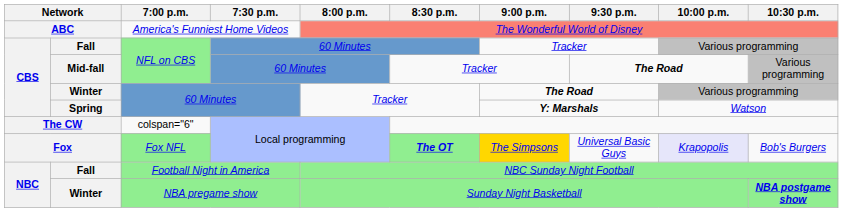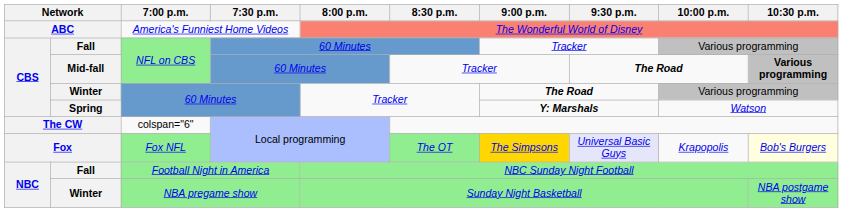Mid-fall | 10:30 p.m.: normal -> bold
Fox | 8:30 p.m.: bold -> normal
Fox | 9:30 p.m.: no background -> lavender background
Fox | 10:00 p.m.: lavender background -> no background
Fox | 10:30 p.m.: no background -> lightyellow background
Winter / NBA pregame show | 10:30 p.m.: bold -> normal
